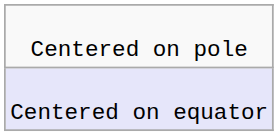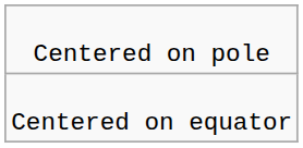row 2 | column 1: lavender background -> no background
